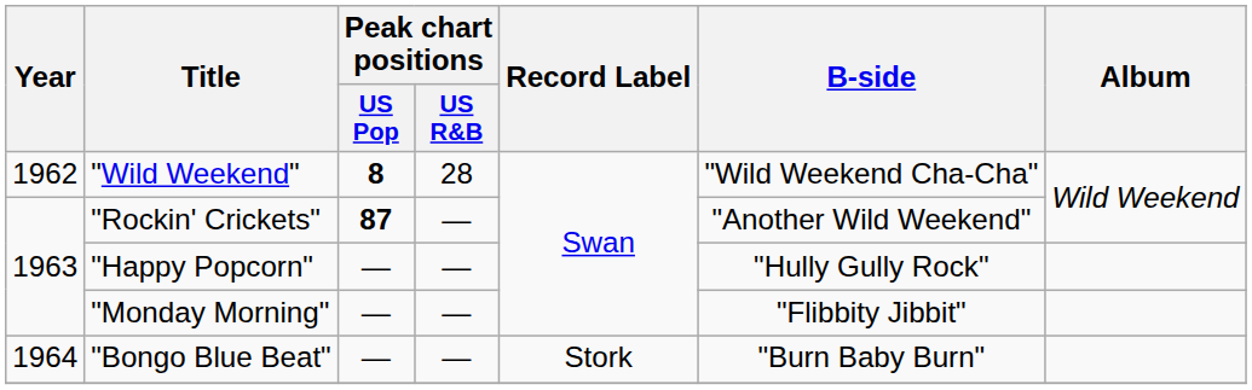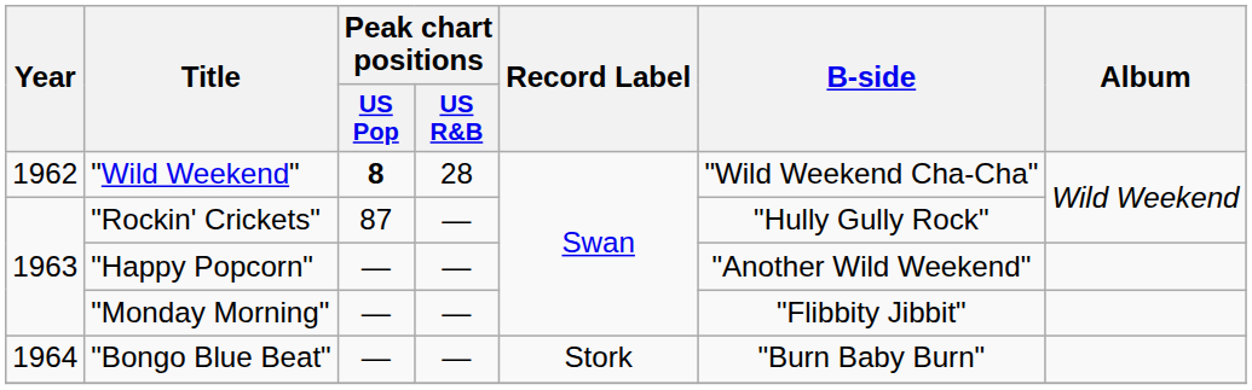"Rockin' Crickets" | Peak chart positions / US Pop: bold -> normal
"Rockin' Crickets" | B-side: "Another Wild Weekend" -> "Hully Gully Rock"
"Happy Popcorn" | B-side: "Hully Gully Rock" -> "Another Wild Weekend"
